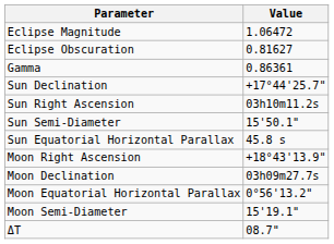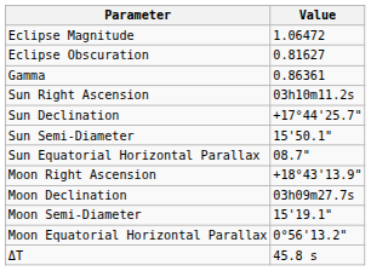rows swapped: Sun Right Ascension <-> Sun Declination
Sun Equatorial Horizontal Parallax | Value: 45.8 s -> 08.7"
rows swapped: Moon Semi-Diameter <-> Moon Equatorial Horizontal Parallax
ΔT | Value: 08.7" -> 45.8 s
